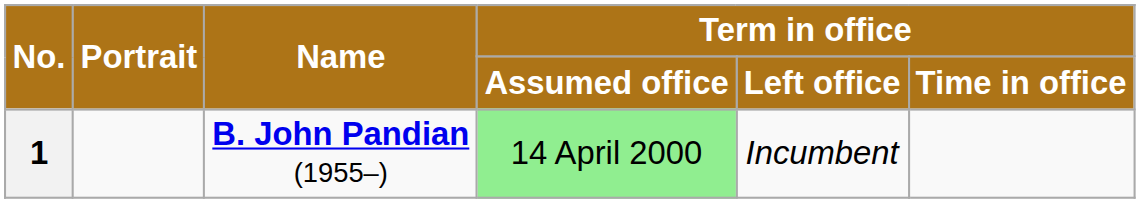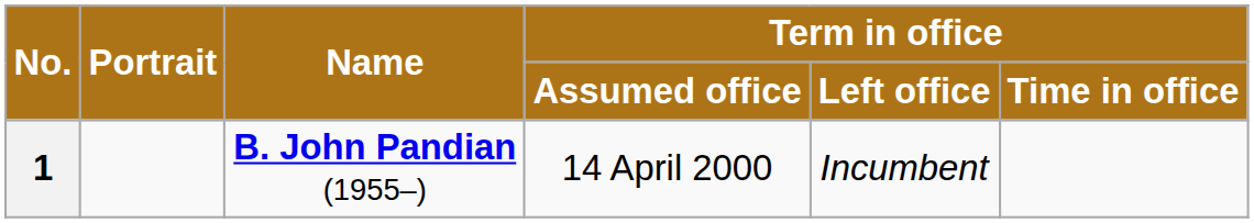1 | Term in office / Assumed office: lightgreen background -> no background
